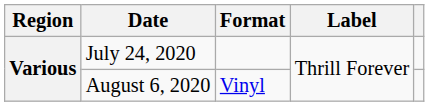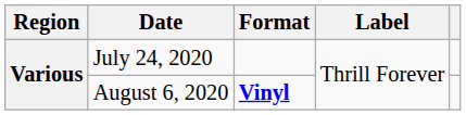August 6, 2020 | Format: normal -> bold
